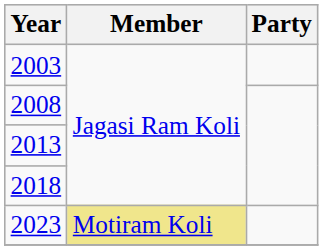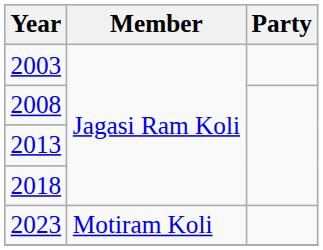2023 | Member: khaki background -> no background
